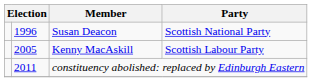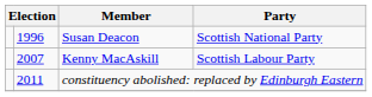Kenny MacAskill | column 2: 2005 -> 2007
